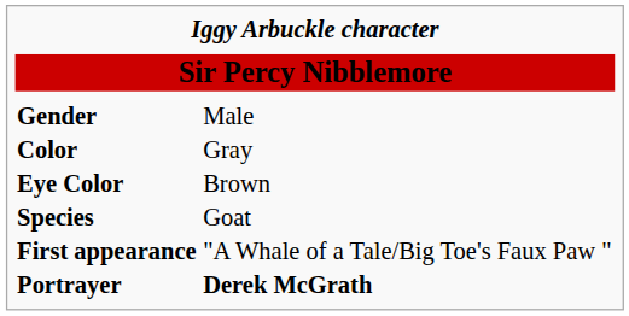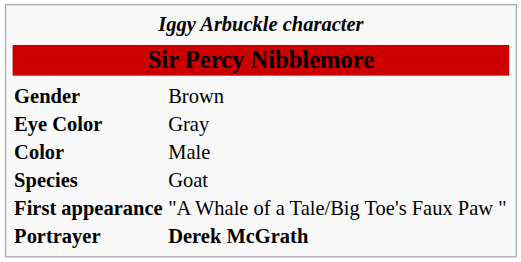row 3 | column 2: Male -> Brown
row 4 | column 1: Color -> Eye Color
row 5 | column 1: Eye Color -> Color
row 5 | column 2: Brown -> Male
